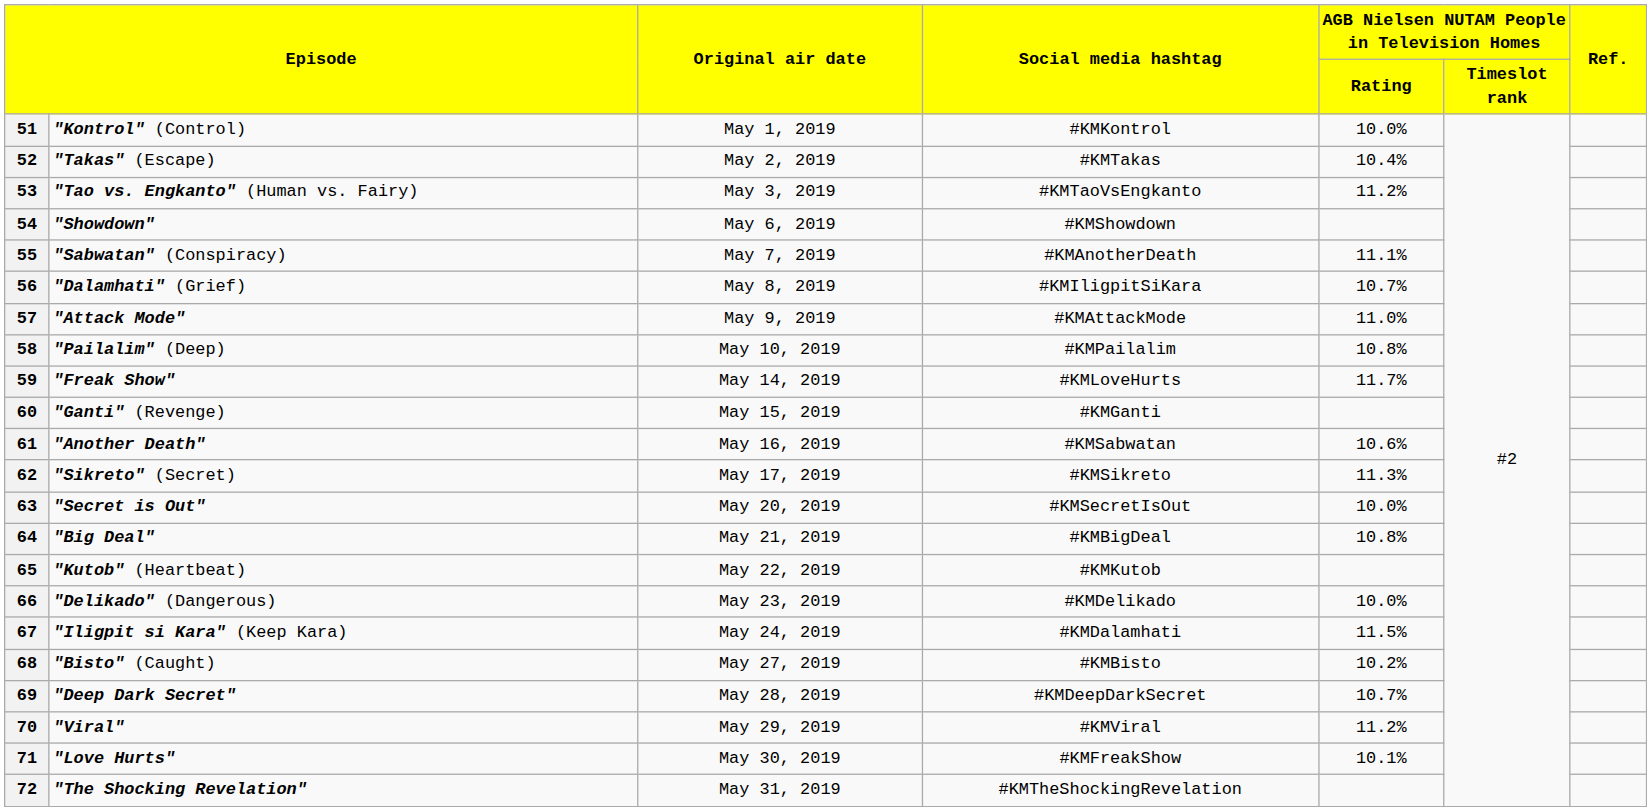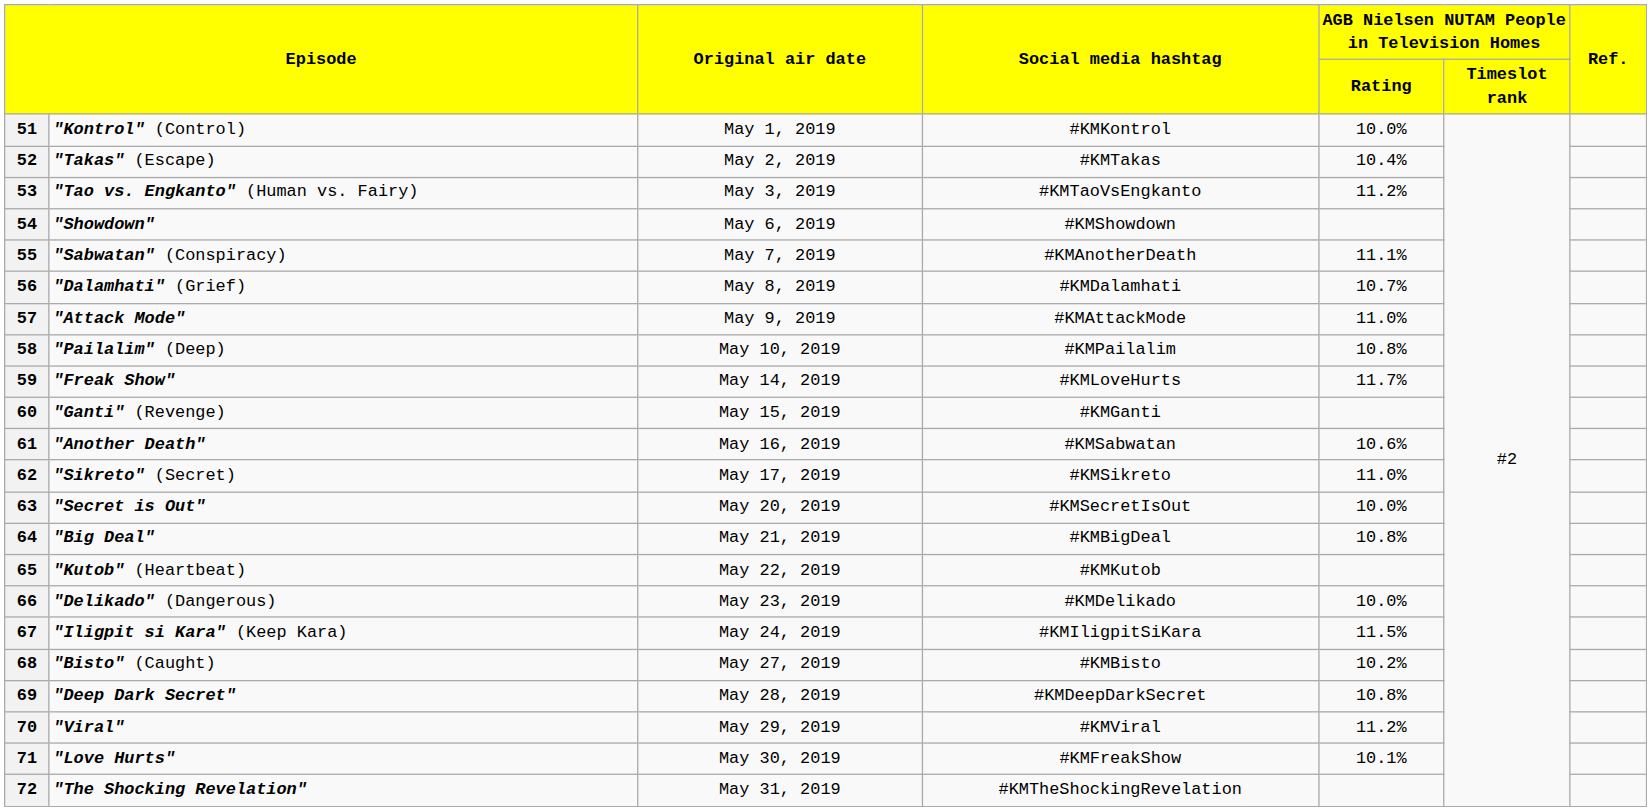56 | Social media hashtag: #KMIligpitSiKara -> #KMDalamhati
62 | AGB Nielsen NUTAM People in Television Homes / Rating: 11.3% -> 11.0%
67 | Social media hashtag: #KMDalamhati -> #KMIligpitSiKara
69 | AGB Nielsen NUTAM People in Television Homes / Rating: 10.7% -> 10.8%
